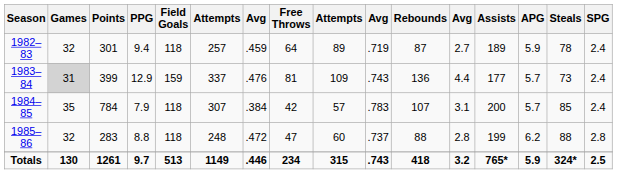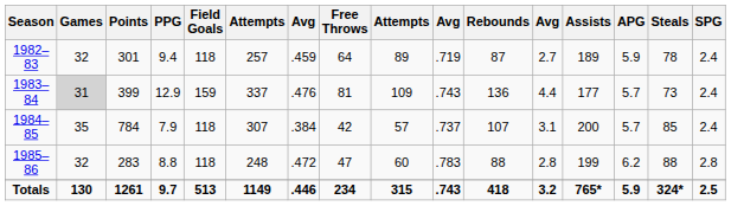1984–85 | column 10: .783 -> .737
1985–86 | column 10: .737 -> .783
